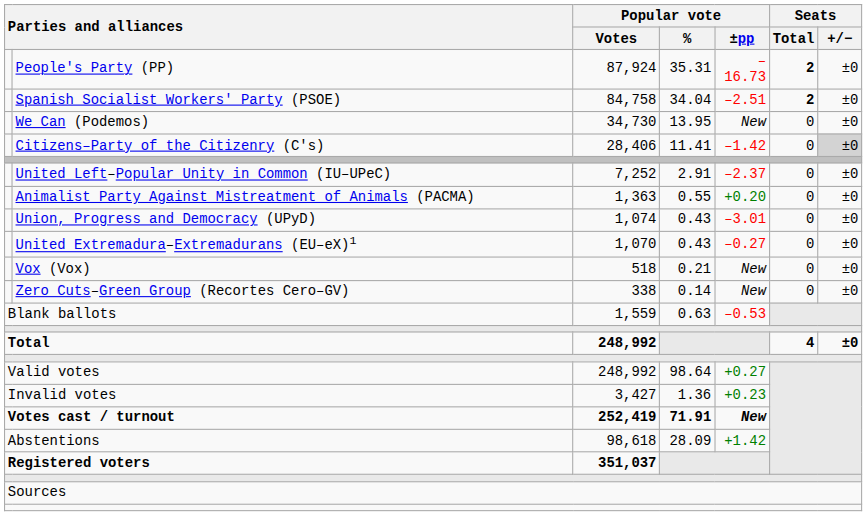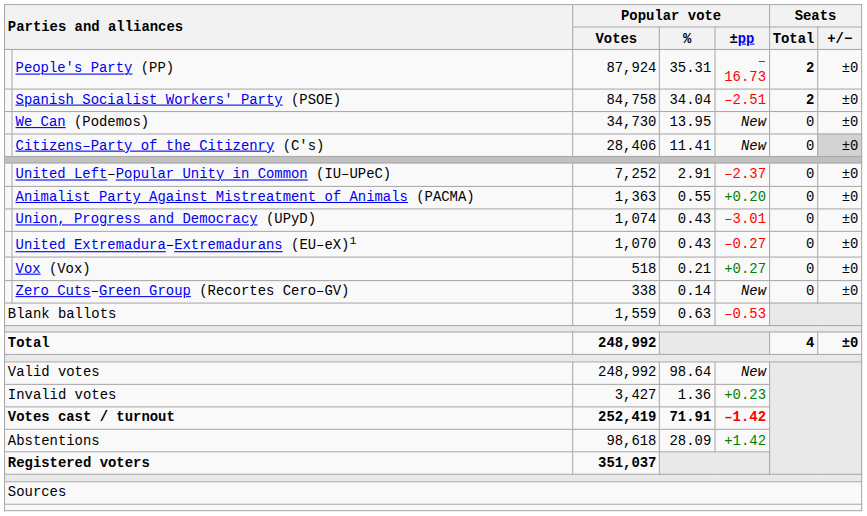Citizens–Party of the Citizenry (C's) | Popular vote / ±pp: –1.42 -> New
Vox (Vox) | Popular vote / ±pp: New -> +0.27
Valid votes | Popular vote / ±pp: +0.27 -> New
Votes cast / turnout | Popular vote / ±pp: New -> –1.42
